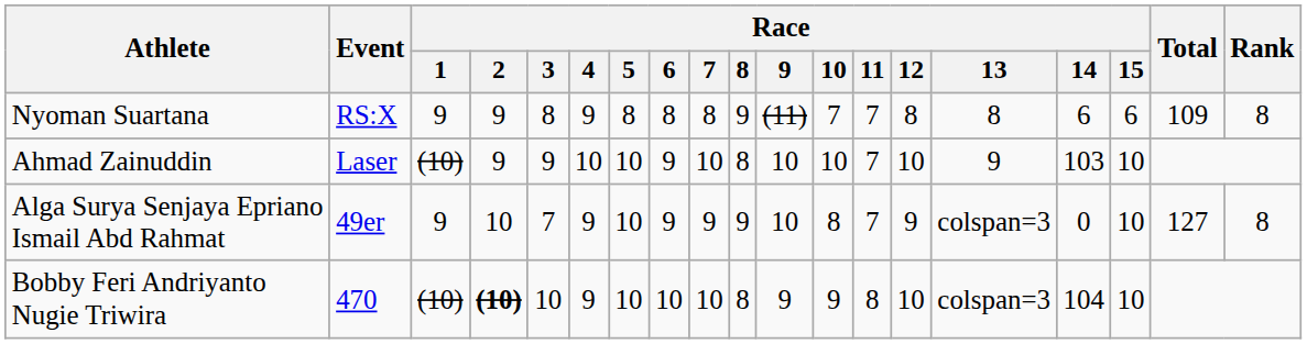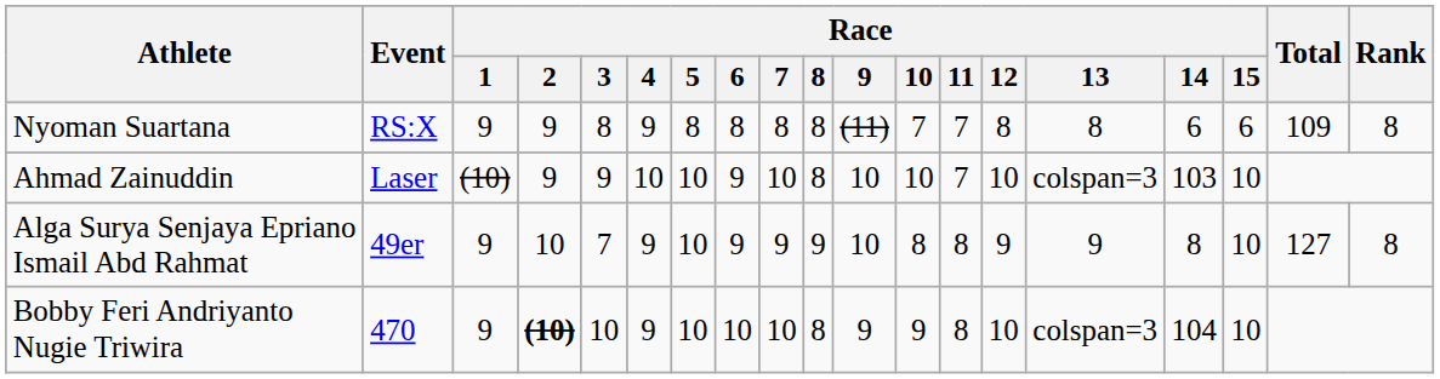Nyoman Suartana | Race / 8: 9 -> 8
Ahmad Zainuddin | Race / 13: 9 -> colspan=3
Alga Surya Senjaya Epriano Ismail Abd Rahmat | Race / 11: 7 -> 8
Alga Surya Senjaya Epriano Ismail Abd Rahmat | Race / 13: colspan=3 -> 9
Alga Surya Senjaya Epriano Ismail Abd Rahmat | Race / 14: 0 -> 8
Bobby Feri Andriyanto Nugie Triwira | Race / 1: (10) -> 9
